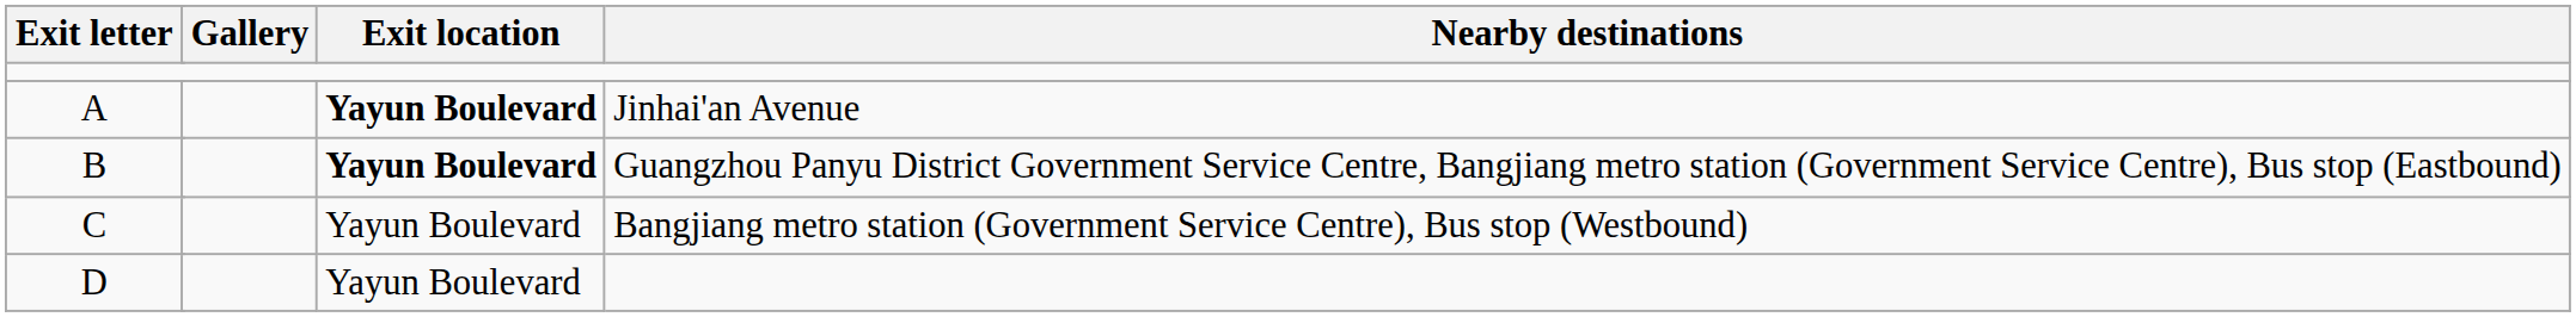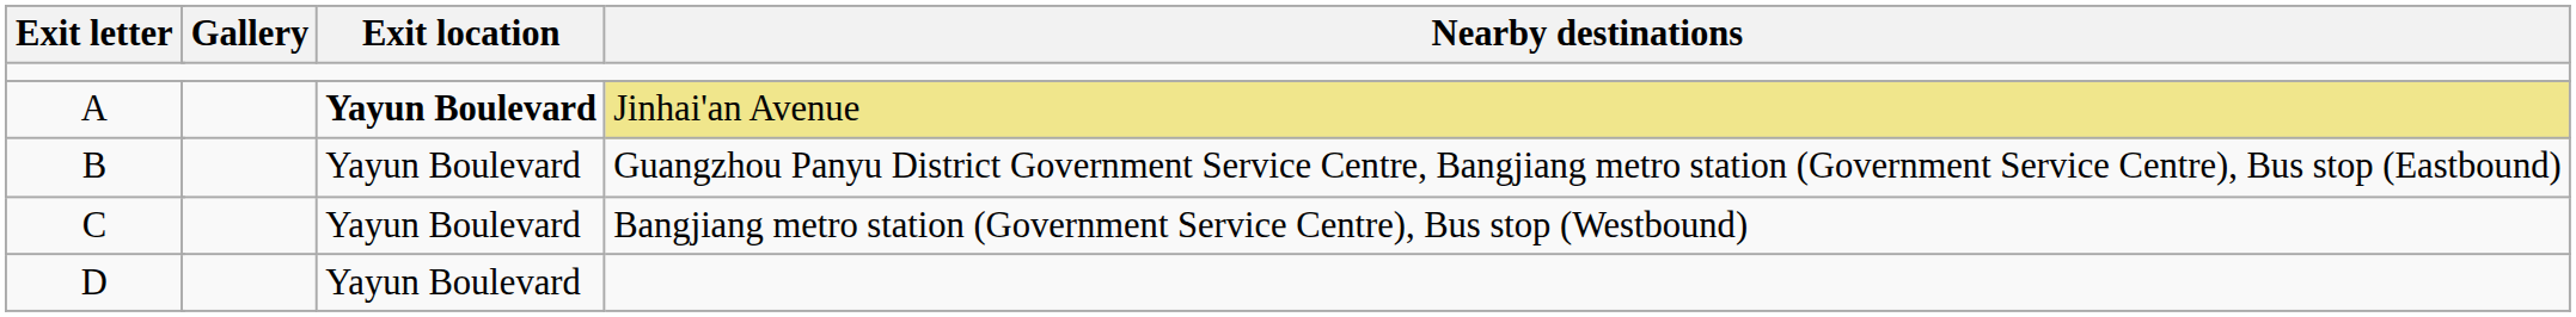A | Nearby destinations: no background -> khaki background
B | Exit location: bold -> normal
